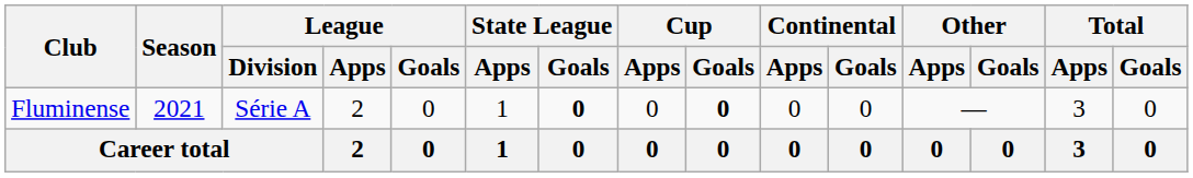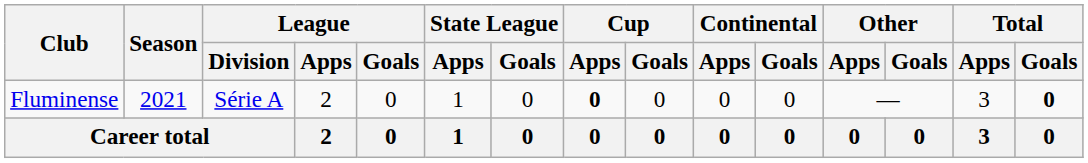Fluminense | State League / Goals: bold -> normal
Fluminense | Cup / Apps: normal -> bold
Fluminense | Cup / Goals: bold -> normal
Fluminense | Total / Goals: normal -> bold
